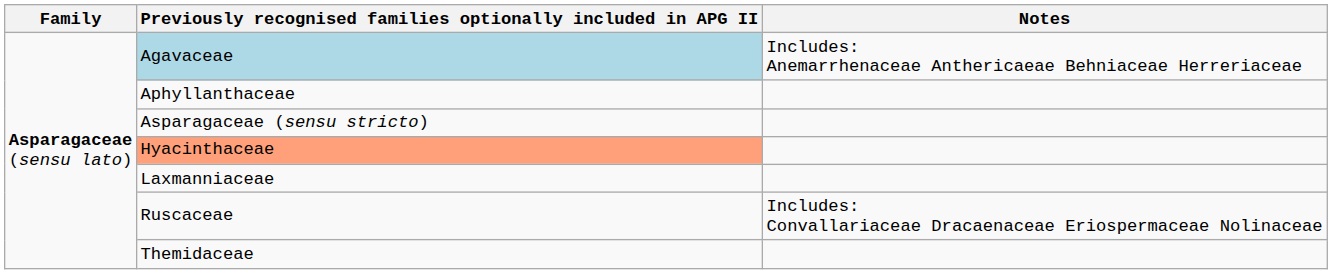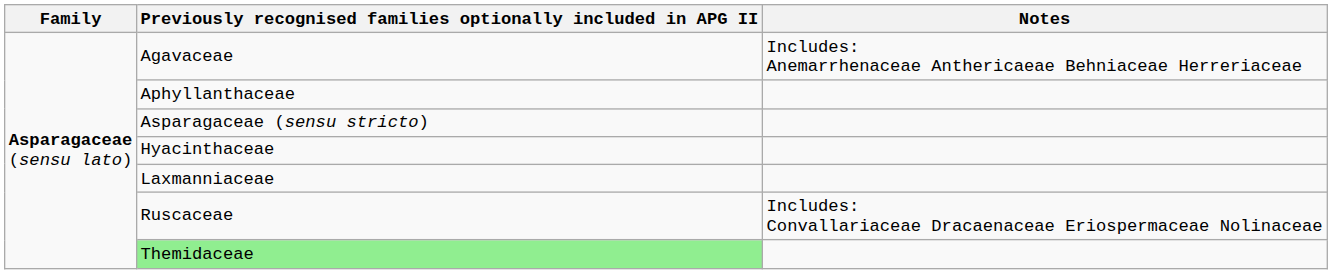Agavaceae | Previously recognised families optionally included in APG II: lightblue background -> no background
Hyacinthaceae | Previously recognised families optionally included in APG II: lightsalmon background -> no background
Themidaceae | Previously recognised families optionally included in APG II: no background -> lightgreen background
